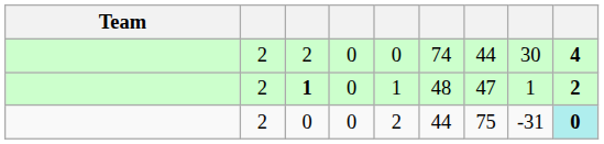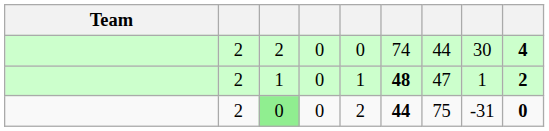row 3 | column 3: bold -> normal
row 3 | column 6: normal -> bold
row 4 | column 3: no background -> lightgreen background
row 4 | column 6: normal -> bold
row 4 | column 9: paleturquoise background -> no background
